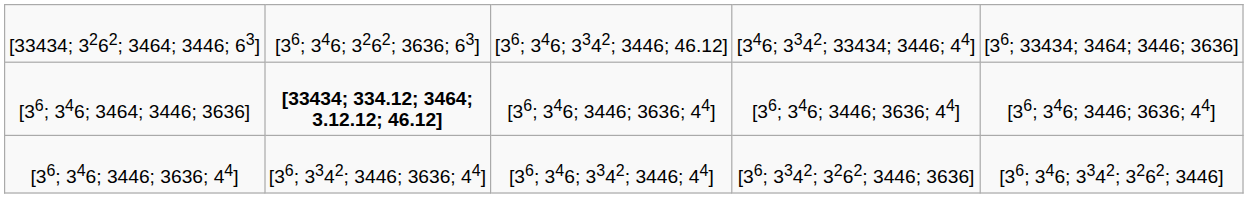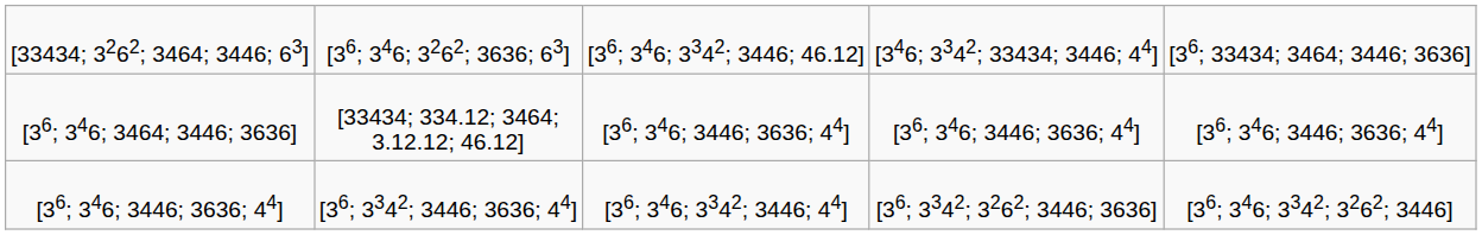[36; 346; 3464; 3446; 3636] | column 2: bold -> normal
